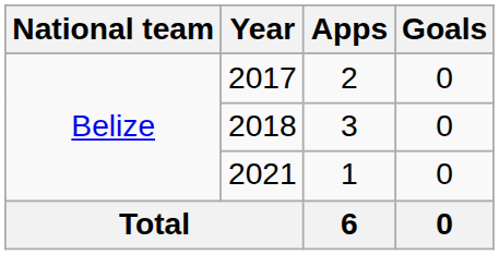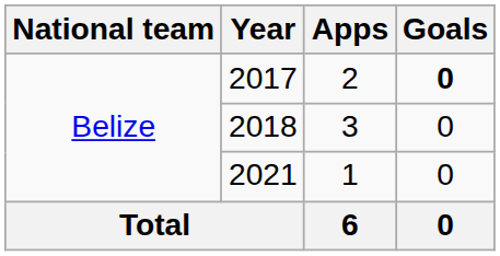2017 | Goals: normal -> bold
